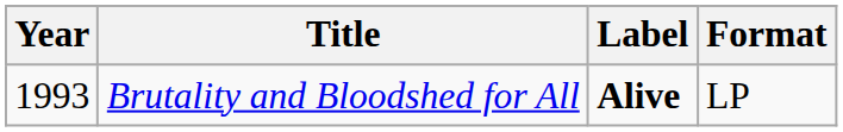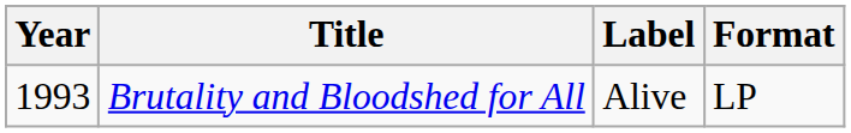row 2 | Label: bold -> normal
